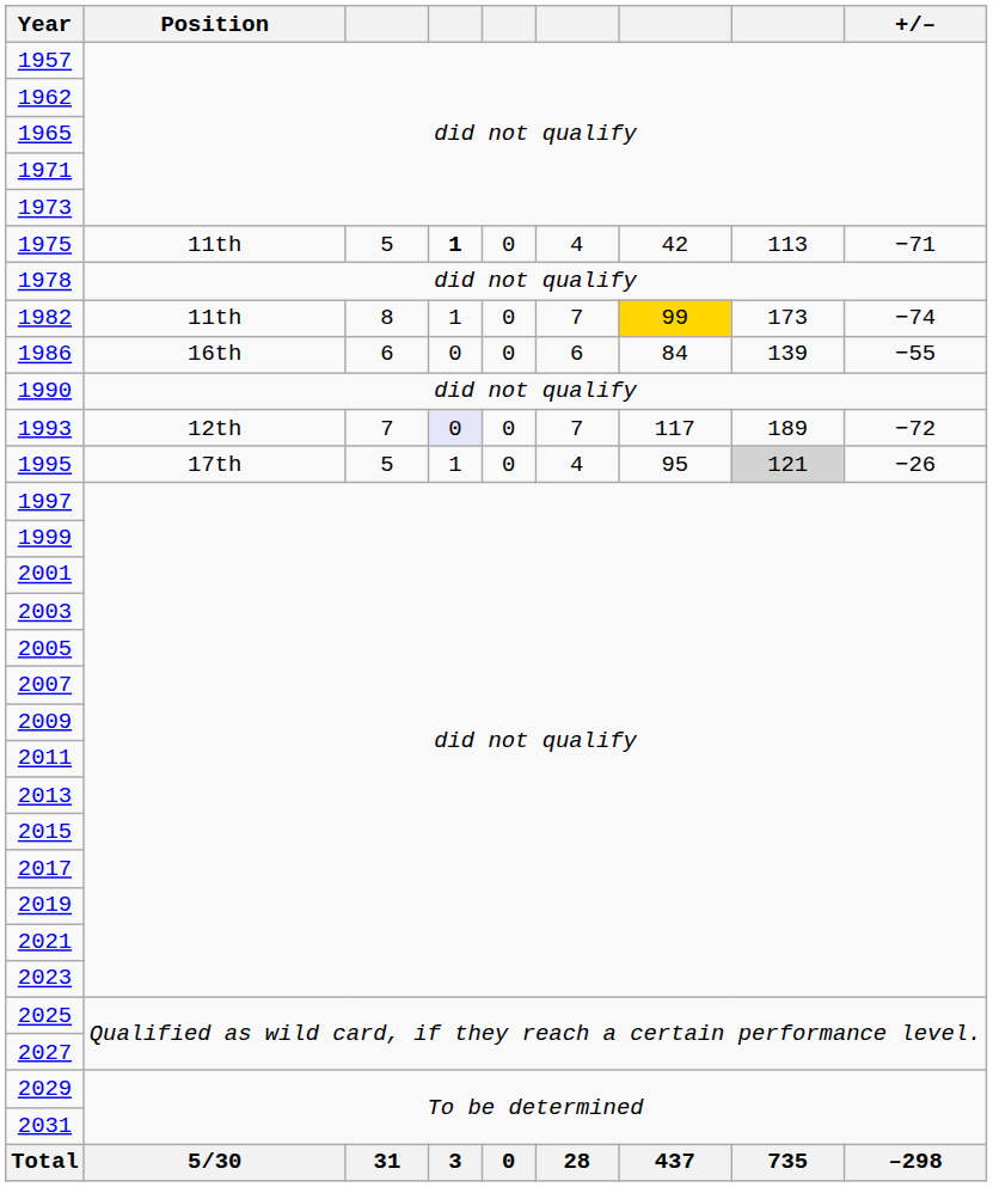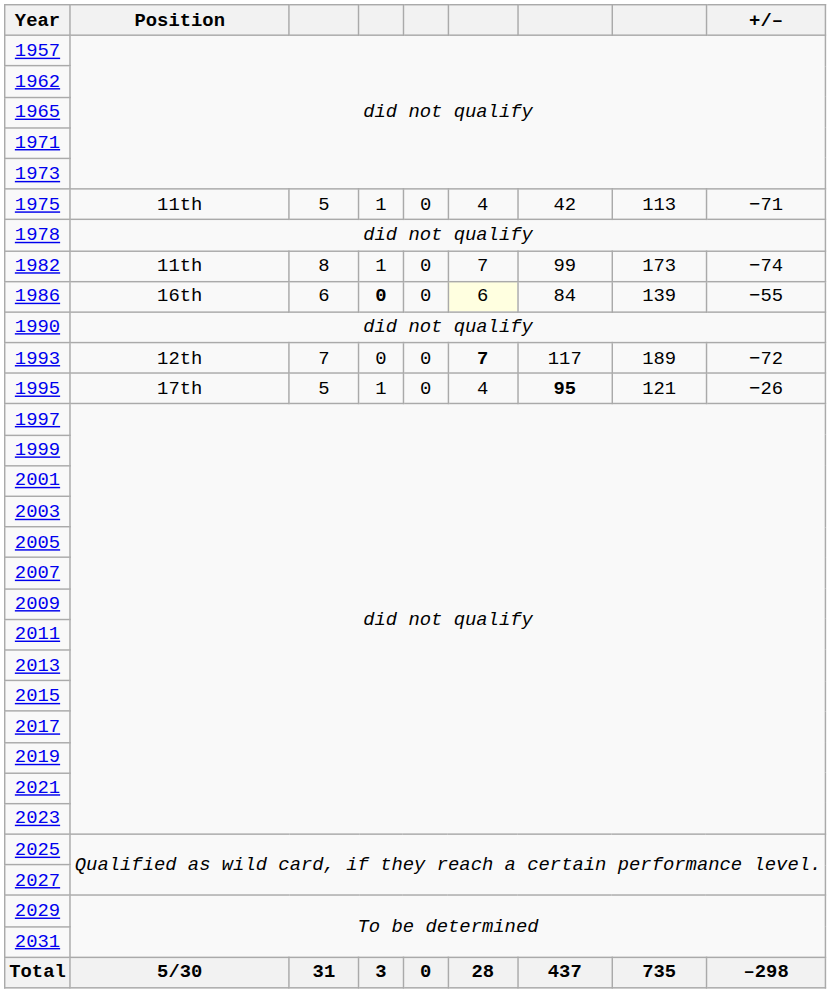1975 | column 4: bold -> normal
1982 | column 7: gold background -> no background
1986 | column 4: normal -> bold
1986 | column 6: no background -> lightyellow background
1993 | column 4: lavender background -> no background
1993 | column 6: normal -> bold
1995 | column 7: normal -> bold
1995 | column 8: lightgrey background -> no background
